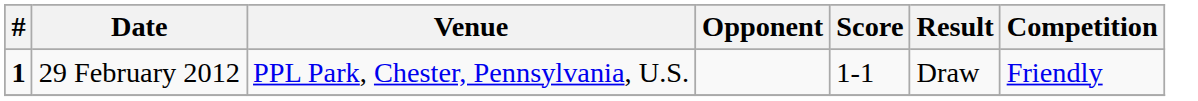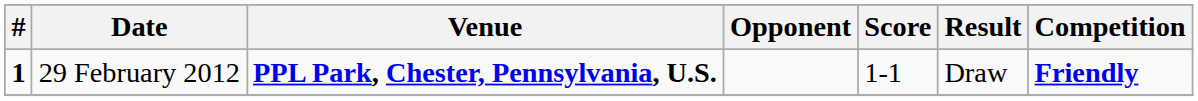29 February 2012 | Venue: normal -> bold
29 February 2012 | Competition: normal -> bold
